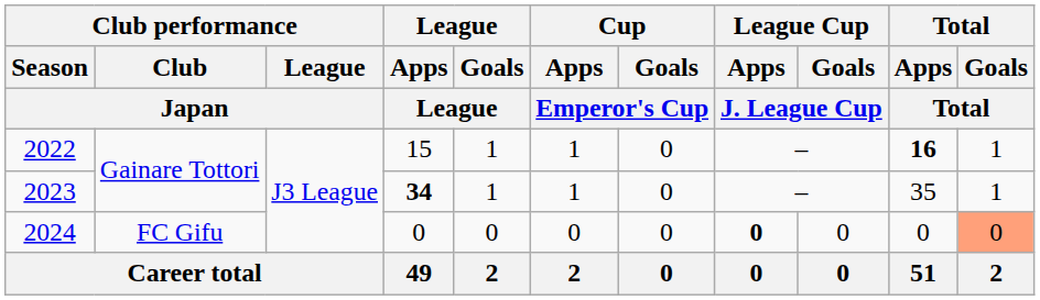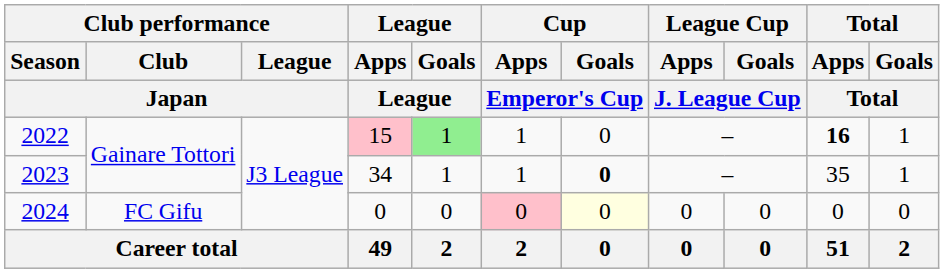2022 | League / Apps / League: no background -> pink background
2022 | League / Goals / League: no background -> lightgreen background
2023 | League / Apps / League: bold -> normal
2023 | Cup / Goals / Emperor's Cup: normal -> bold
2024 | Cup / Apps / Emperor's Cup: no background -> pink background
2024 | Cup / Goals / Emperor's Cup: no background -> lightyellow background
2024 | League Cup / Apps / J. League Cup: bold -> normal
2024 | Total / Goals / Total: lightsalmon background -> no background
